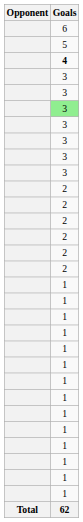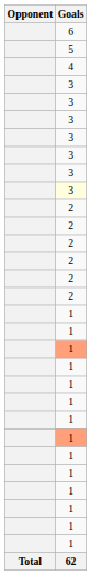row 4 | Goals: bold -> normal
row 7 | Goals: lightgreen background -> no background
row 11 | Goals: no background -> lightyellow background
row 20 | Goals: no background -> lightsalmon background
row 25 | Goals: no background -> lightsalmon background
